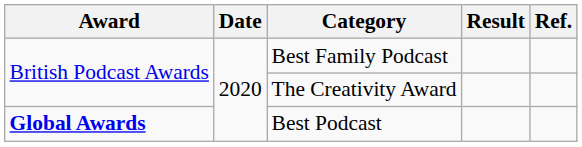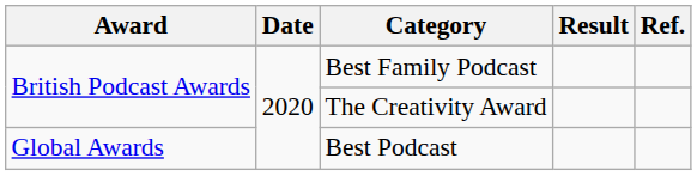Best Podcast | Award: bold -> normal
